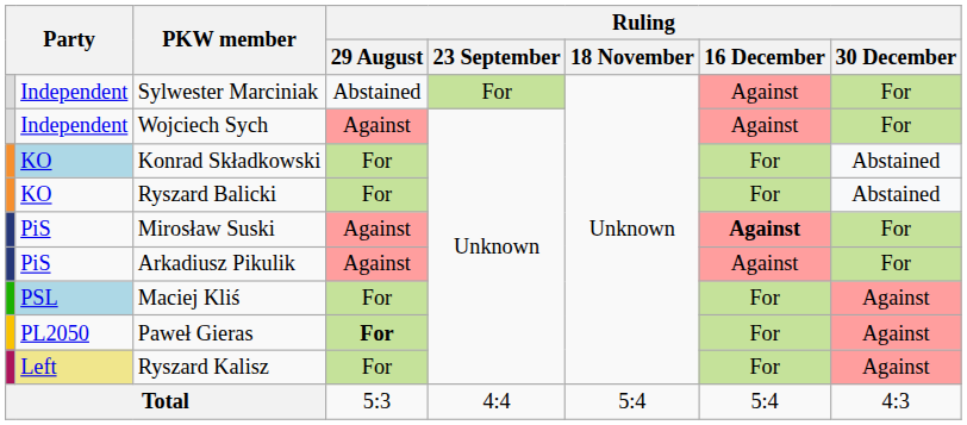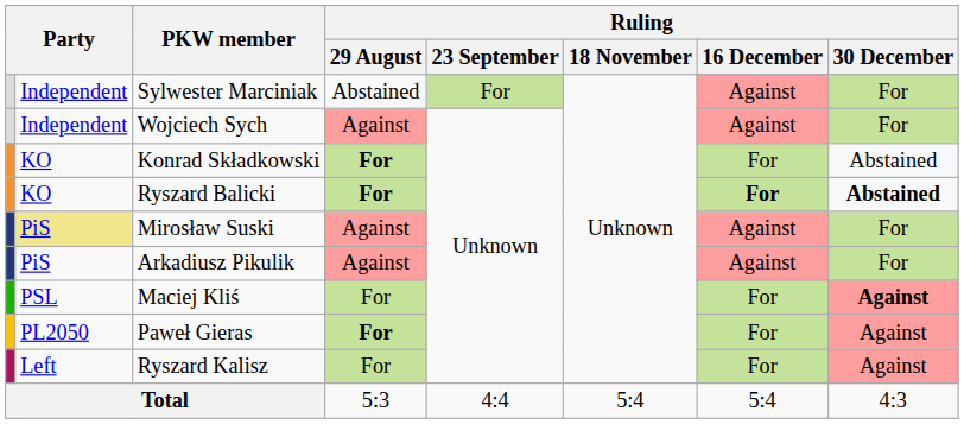Konrad Składkowski | column 2: lightblue background -> no background
Konrad Składkowski | Ruling / 29 August: normal -> bold
Ryszard Balicki | Ruling / 29 August: normal -> bold
Ryszard Balicki | Ruling / 16 December: normal -> bold
Ryszard Balicki | Ruling / 30 December: normal -> bold
Mirosław Suski | column 2: no background -> khaki background
Mirosław Suski | Ruling / 16 December: bold -> normal
Maciej Kliś | column 2: lightblue background -> no background
Maciej Kliś | Ruling / 30 December: normal -> bold
Ryszard Kalisz | column 2: khaki background -> no background
